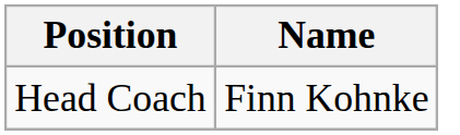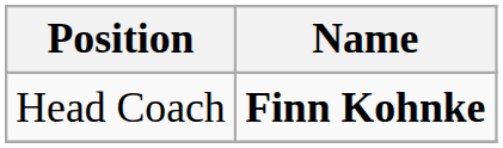Head Coach | Name: normal -> bold
